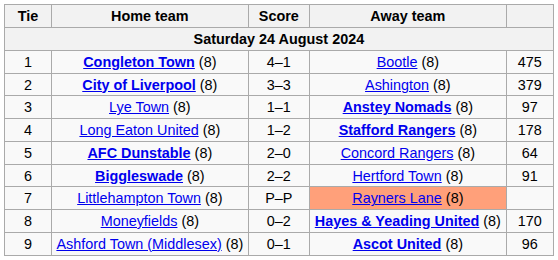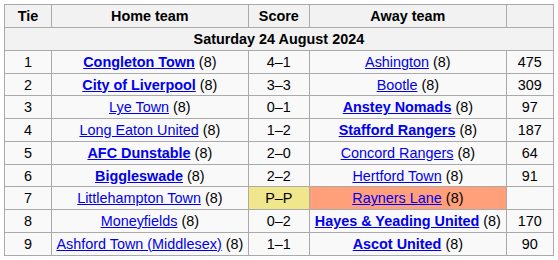Congleton Town (8) | Away team: Bootle (8) -> Ashington (8)
City of Liverpool (8) | Away team: Ashington (8) -> Bootle (8)
City of Liverpool (8) | column 5: 379 -> 309
Lye Town (8) | Score: 1–1 -> 0–1
Long Eaton United (8) | column 5: 178 -> 187
Littlehampton Town (8) | Score: no background -> khaki background
Ashford Town (Middlesex) (8) | Score: 0–1 -> 1–1
Ashford Town (Middlesex) (8) | column 5: 96 -> 90
